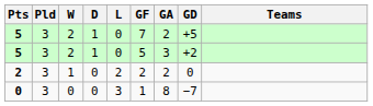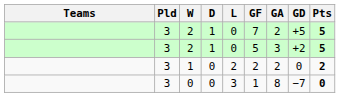columns swapped: Teams <-> Pts
